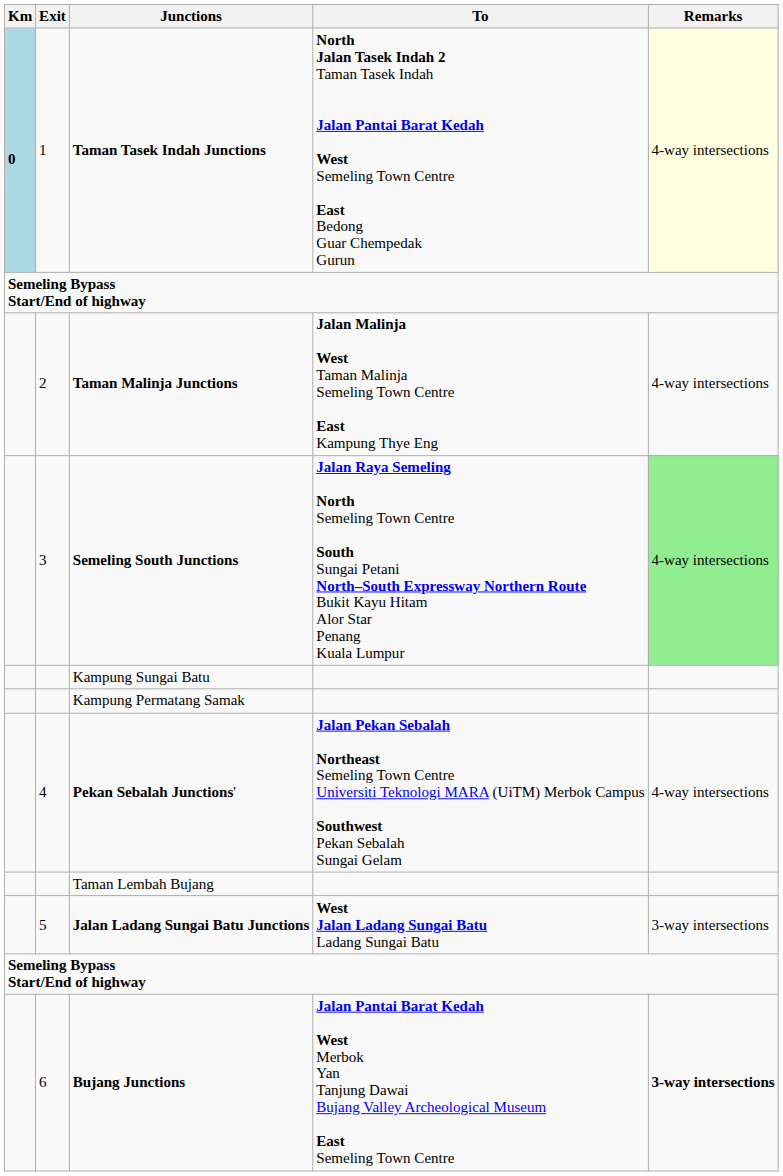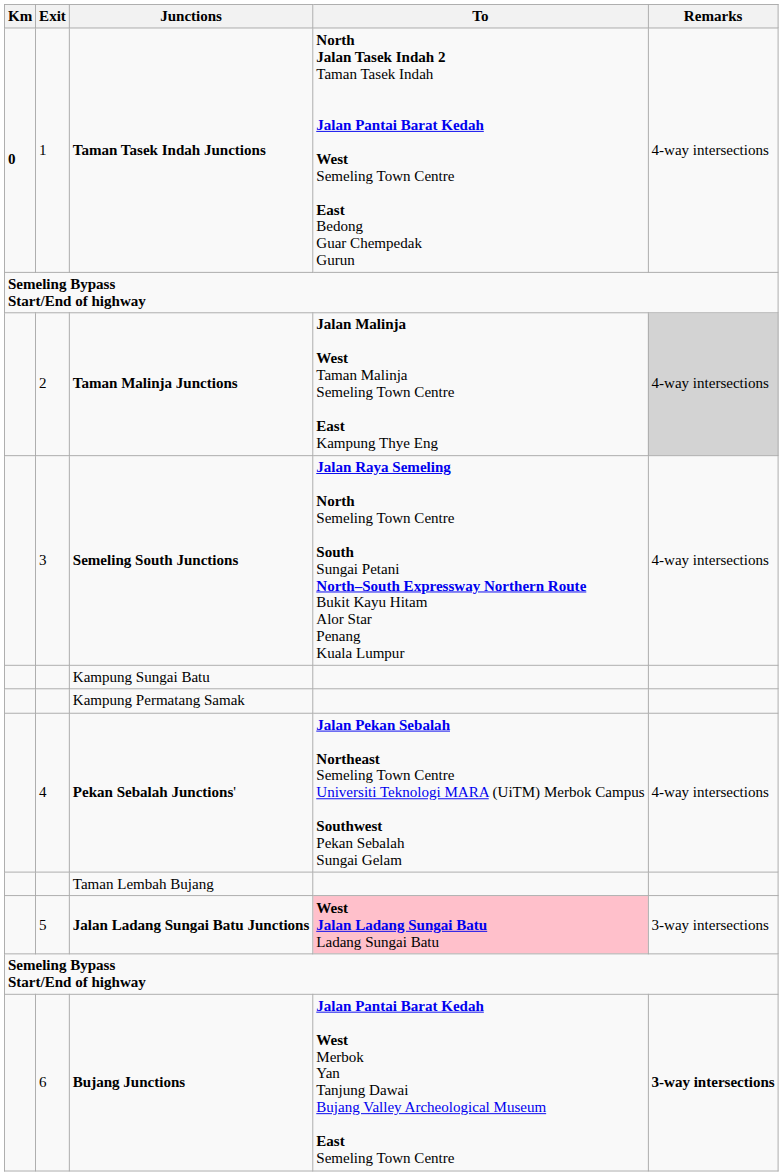Taman Tasek Indah Junctions | Km: lightblue background -> no background
Taman Tasek Indah Junctions | Remarks: lightyellow background -> no background
Taman Malinja Junctions | Remarks: no background -> lightgrey background
Semeling South Junctions | Remarks: lightgreen background -> no background
Jalan Ladang Sungai Batu Junctions | To: no background -> pink background
